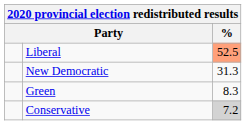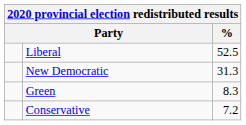Liberal | %: lightsalmon background -> no background
Conservative | %: lightgrey background -> no background
